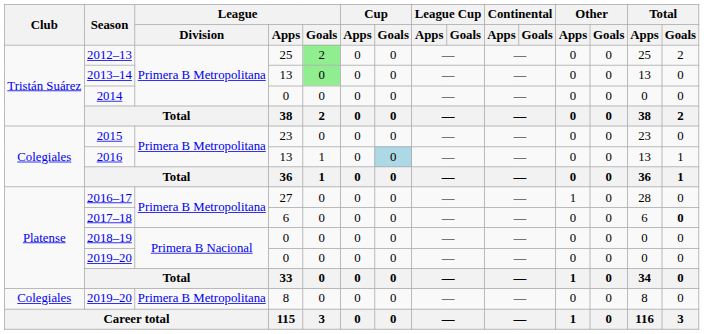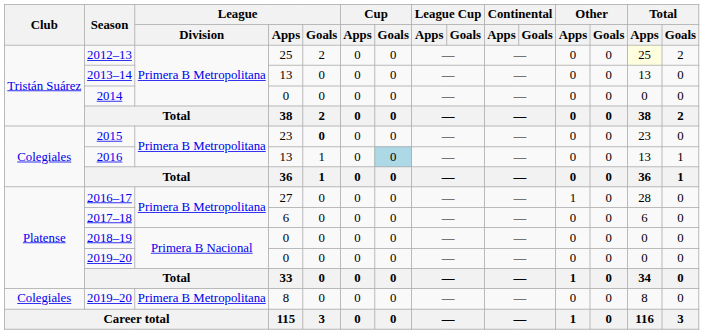2012–13 | League / Goals: lightgreen background -> no background
2012–13 | Total / Apps: no background -> lightyellow background
2013–14 | League / Goals: lightgreen background -> no background
2015 | League / Goals: normal -> bold
2017–18 | Total / Goals: bold -> normal
